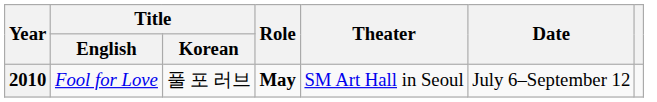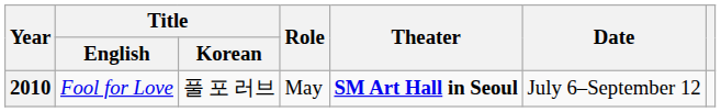2010 | Role: bold -> normal
2010 | Theater: normal -> bold
